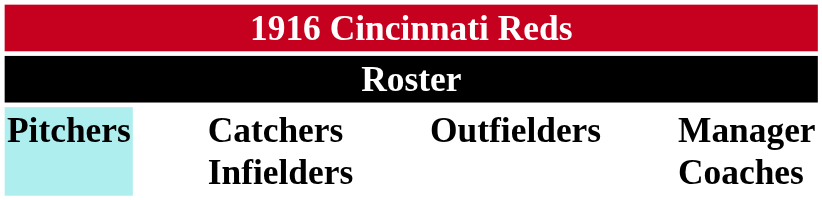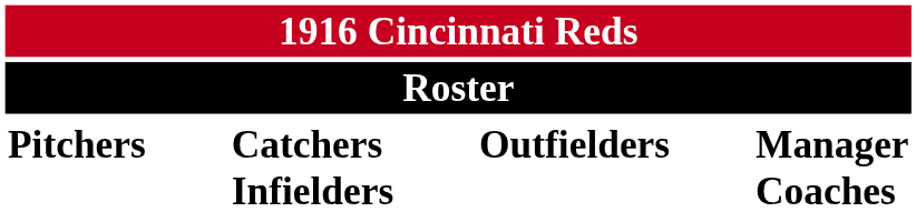Pitchers | column 1: paleturquoise background -> no background
